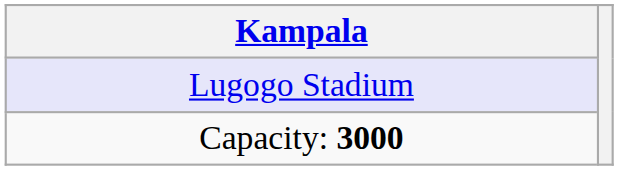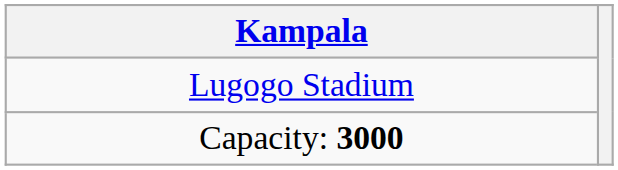Lugogo Stadium | Kampala: lavender background -> no background
